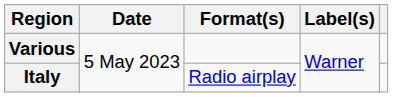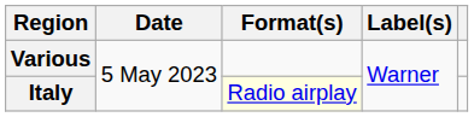Italy | Format(s): no background -> lightyellow background
